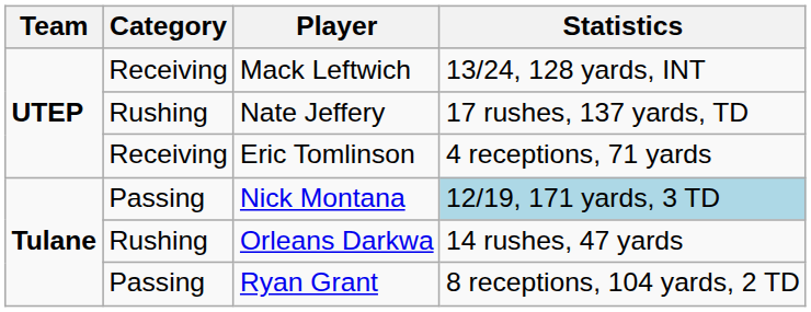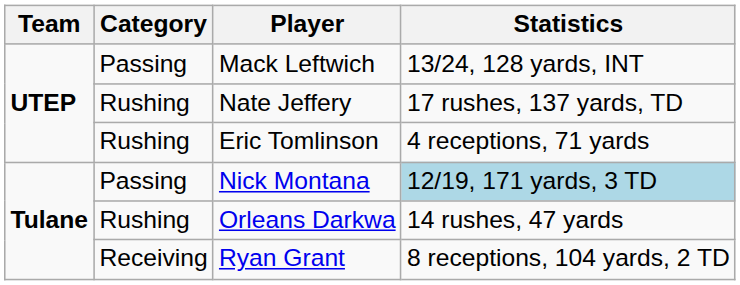Mack Leftwich | Category: Receiving -> Passing
Eric Tomlinson | Category: Receiving -> Rushing
Ryan Grant | Category: Passing -> Receiving
